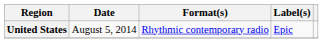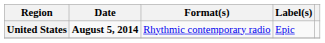United States | Date: normal -> bold
